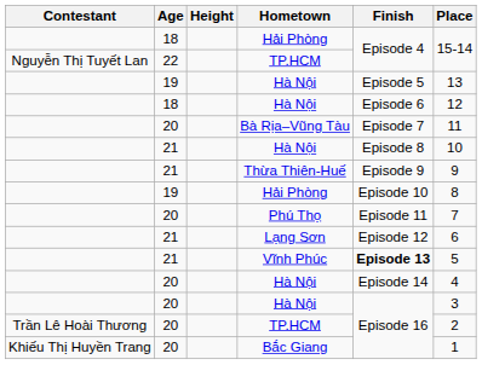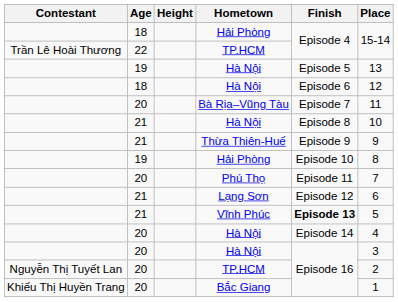22 / TP.HCM | Contestant: Nguyễn Thị Tuyết Lan -> Trần Lê Hoài Thương
20 / TP.HCM | Contestant: Trần Lê Hoài Thương -> Nguyễn Thị Tuyết Lan
